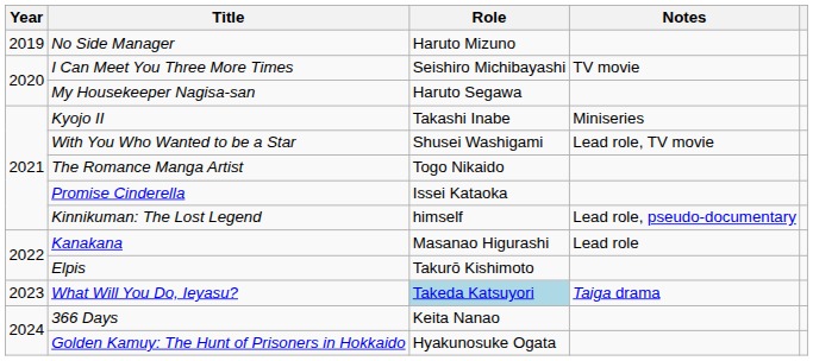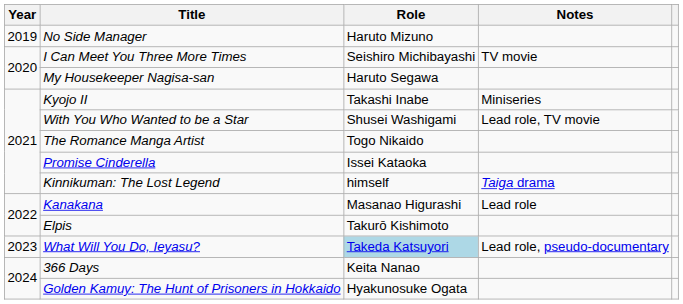Kinnikuman: The Lost Legend | Notes: Lead role, pseudo-documentary -> Taiga drama
What Will You Do, Ieyasu? | Notes: Taiga drama -> Lead role, pseudo-documentary
